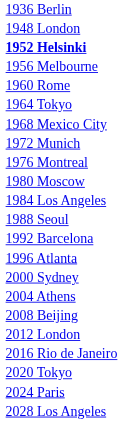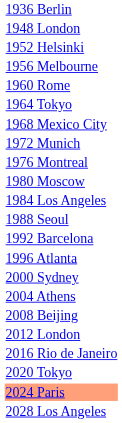1952 Helsinki | column 1: bold -> normal
2024 Paris | column 1: no background -> lightsalmon background
